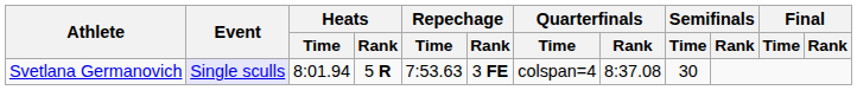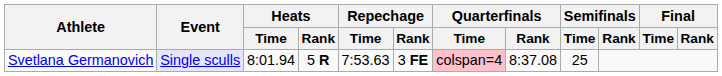Svetlana Germanovich | Quarterfinals / Time: no background -> pink background
Svetlana Germanovich | Semifinals / Time: 30 -> 25
